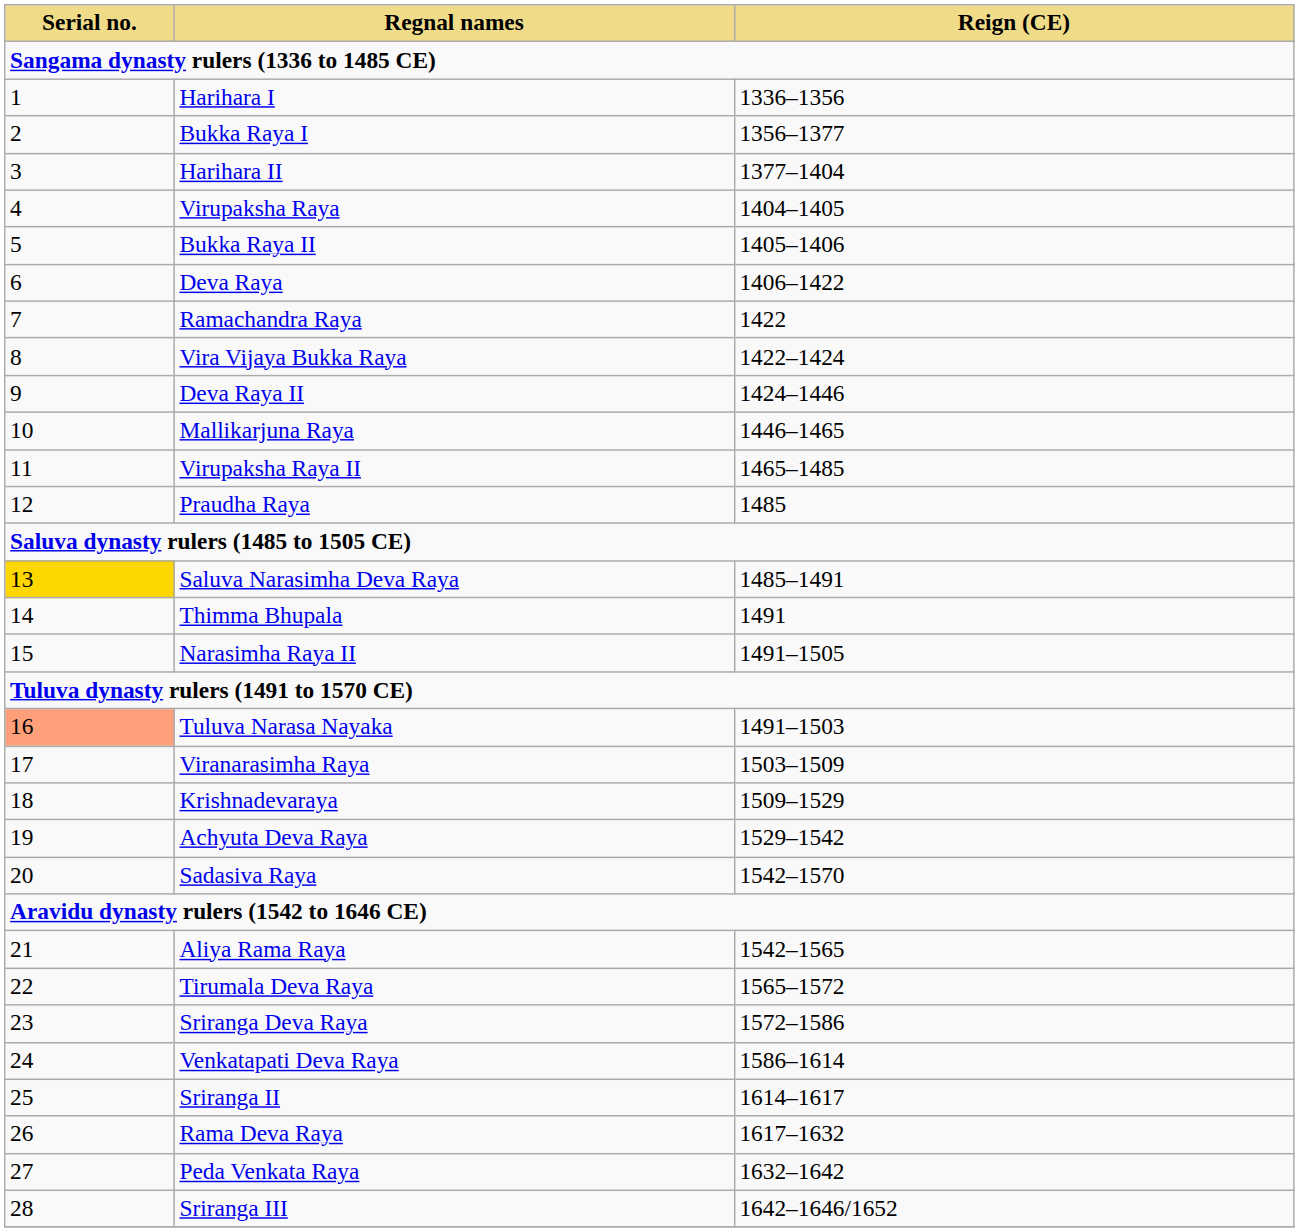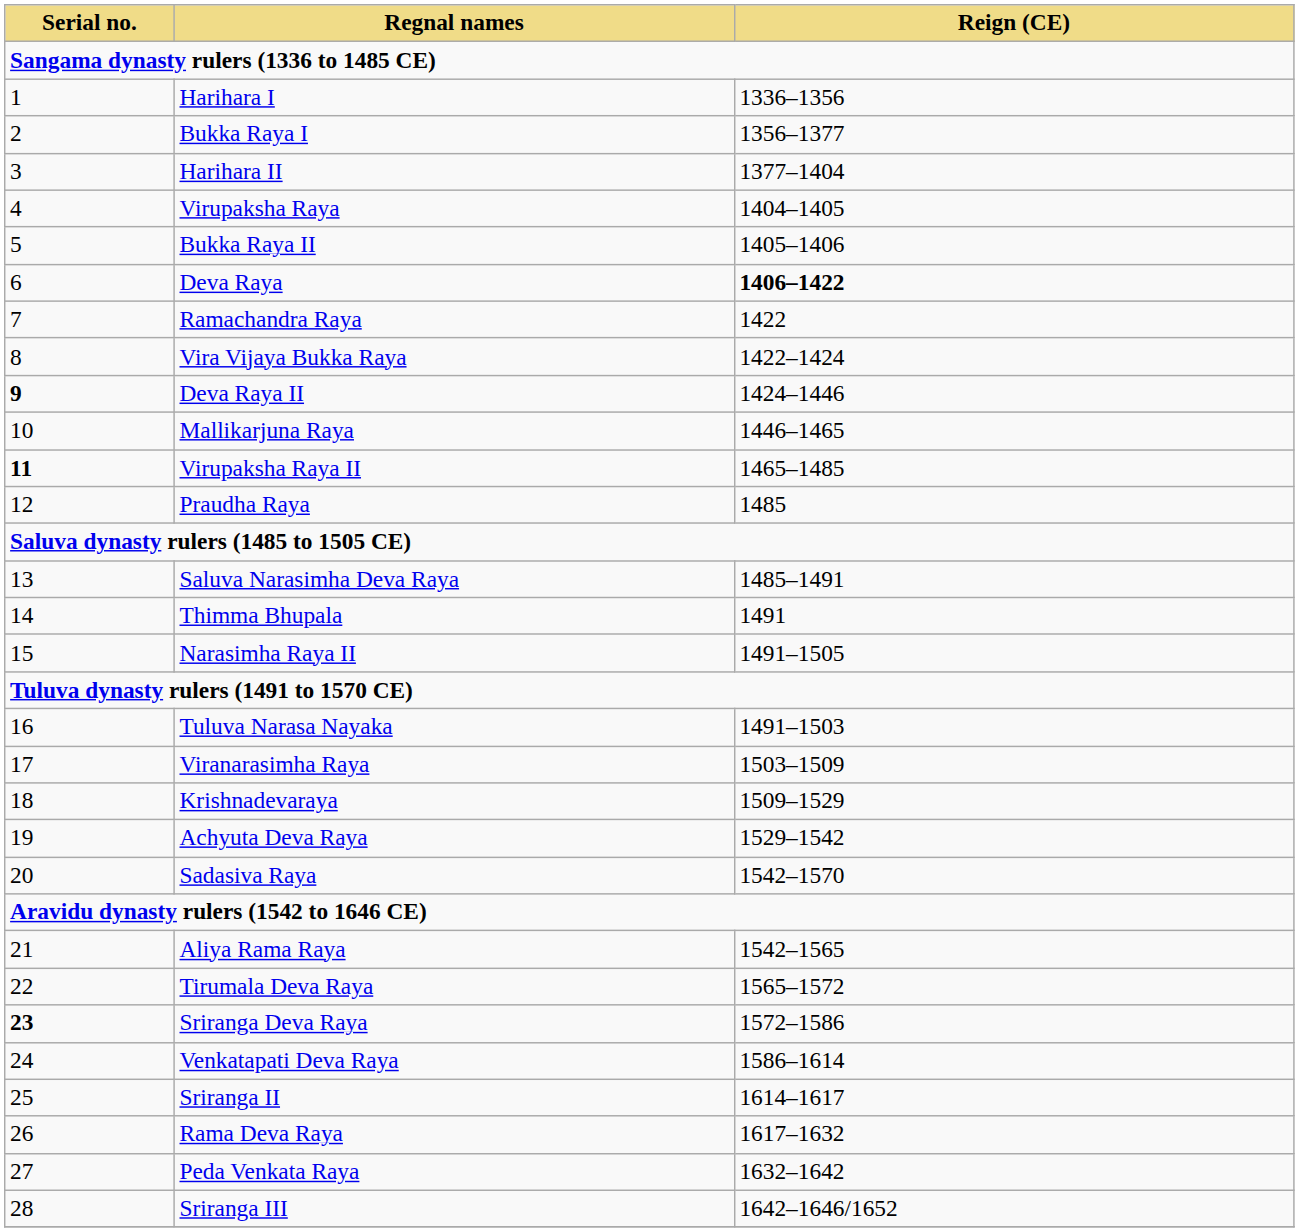Deva Raya | Reign (CE): normal -> bold
Deva Raya II | Serial no.: normal -> bold
Virupaksha Raya II | Serial no.: normal -> bold
Saluva Narasimha Deva Raya | Serial no.: gold background -> no background
Tuluva Narasa Nayaka | Serial no.: lightsalmon background -> no background
Sriranga Deva Raya | Serial no.: normal -> bold
